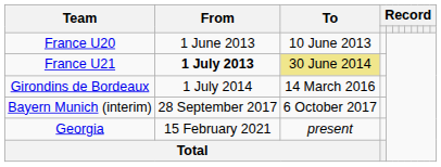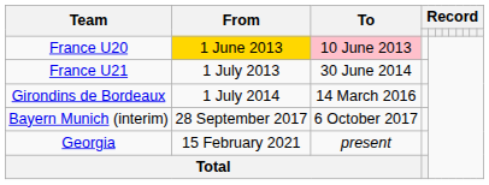France U20 | From: no background -> gold background
France U20 | To: no background -> pink background
France U21 | From: bold -> normal
France U21 | To: khaki background -> no background
